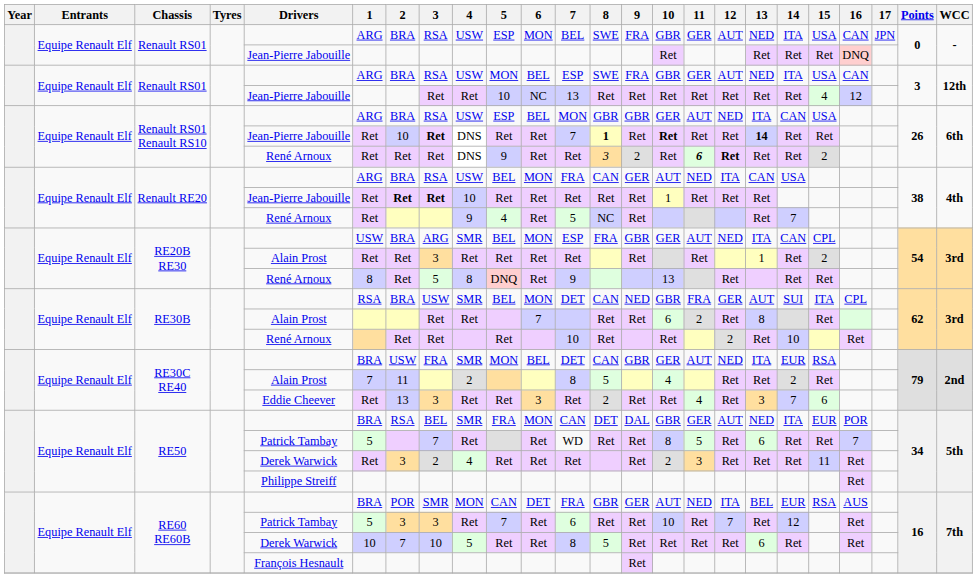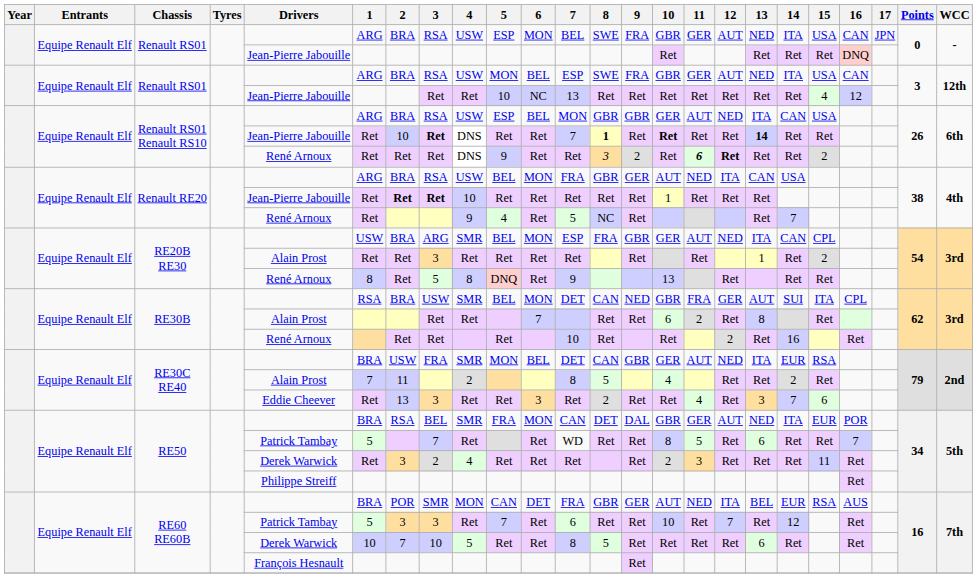row 9 | 8: CAN -> GBR
row 17 | 14: 10 -> 16
